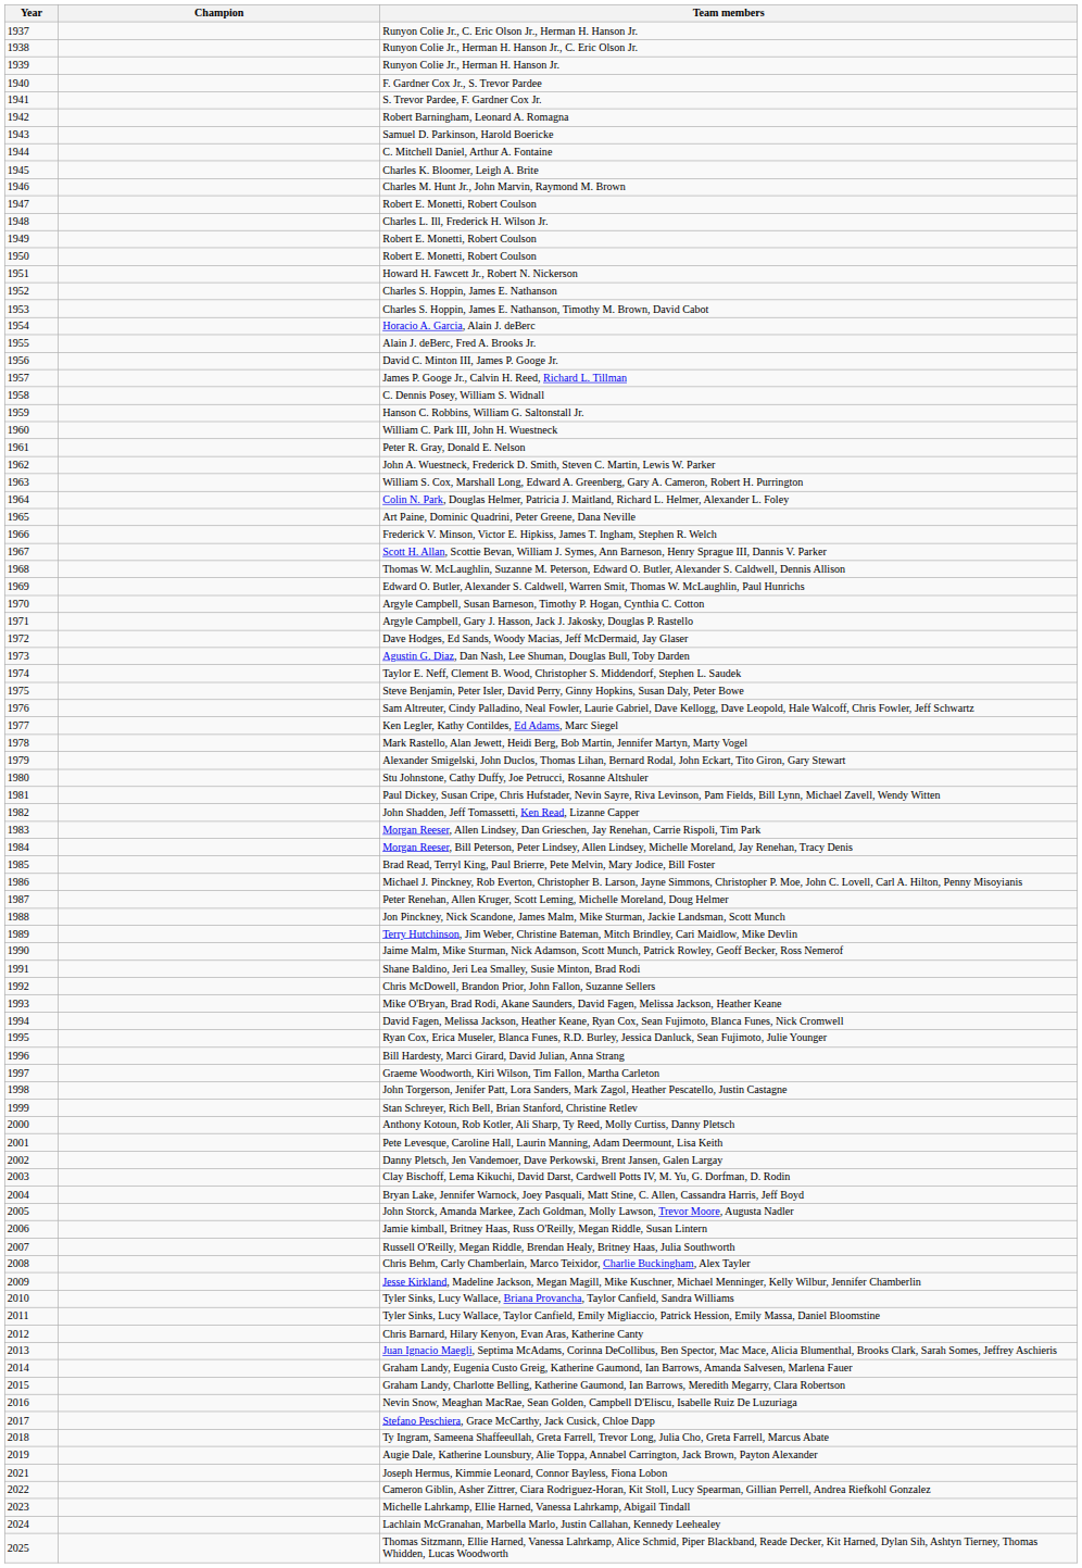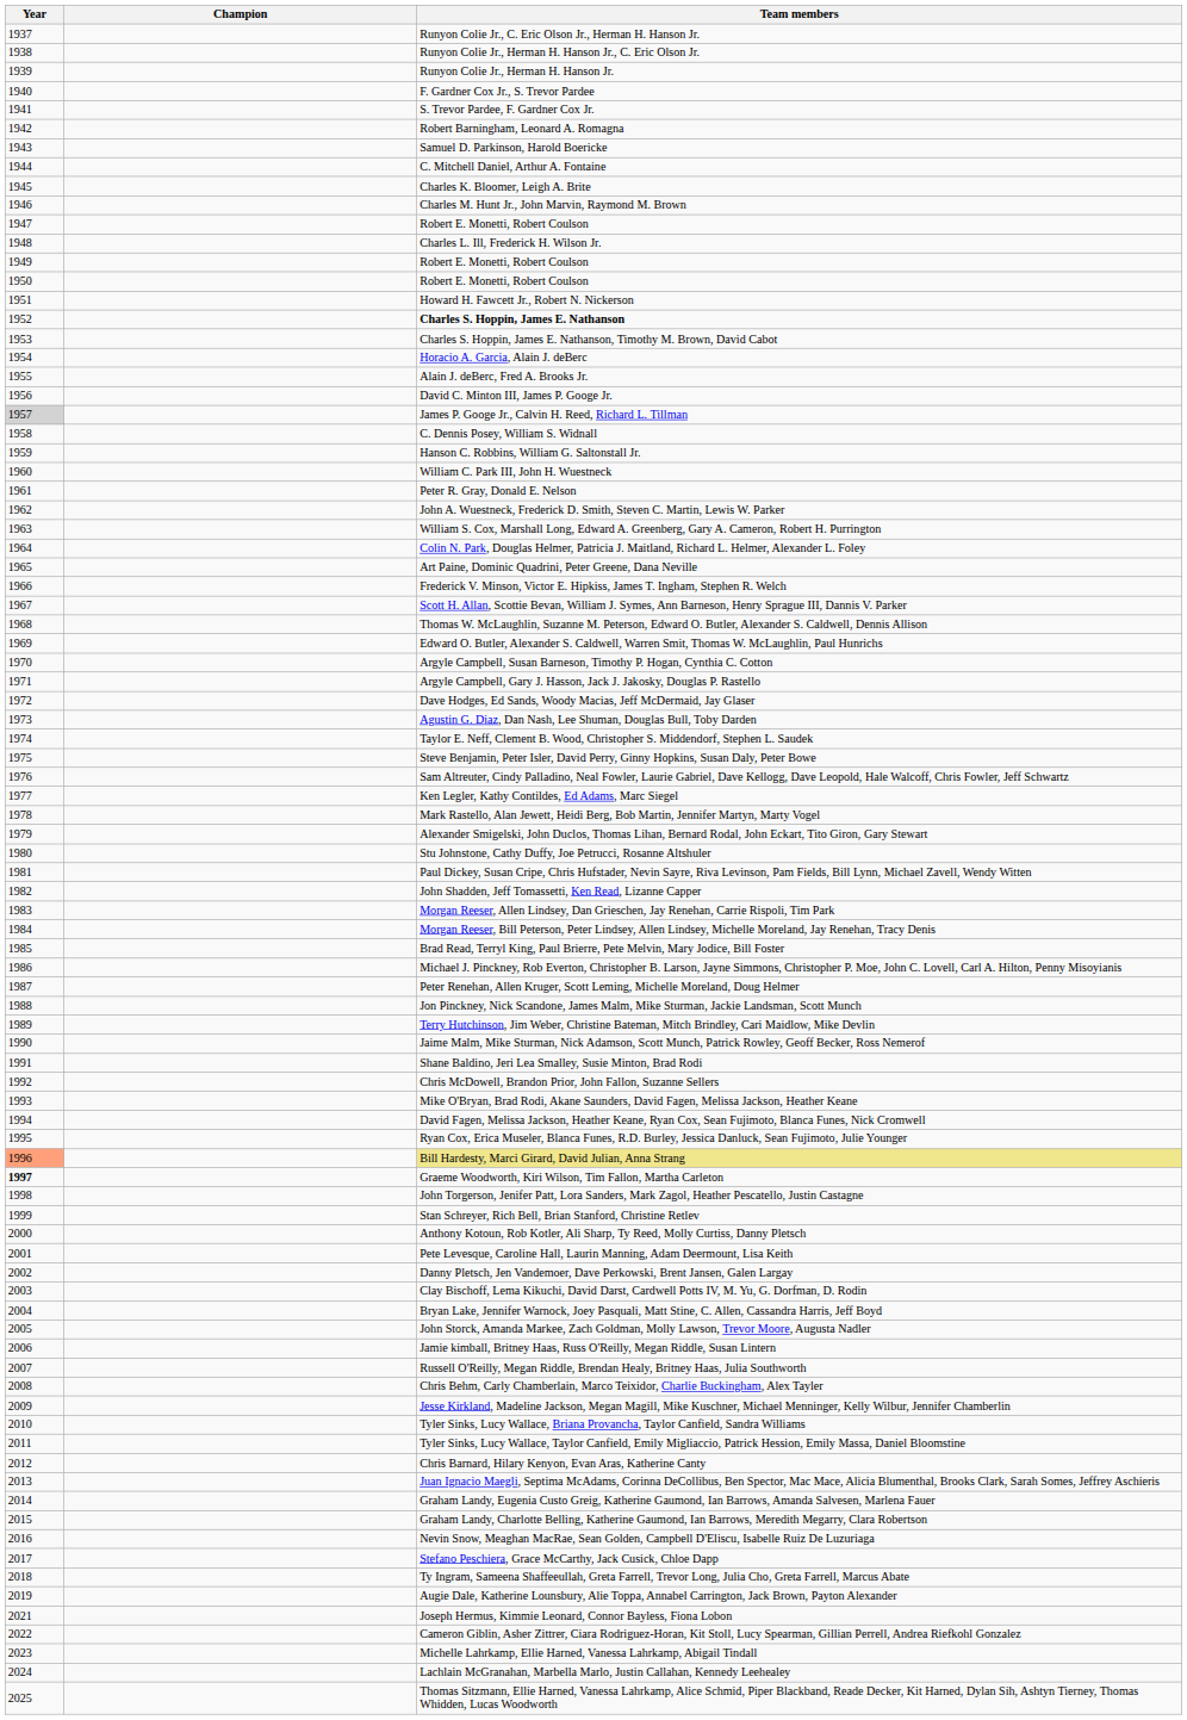Charles S. Hoppin, James E. Nathanson | Team members: normal -> bold
James P. Googe Jr., Calvin H. Reed, Richard L. Tillman | Year: no background -> lightgrey background
Bill Hardesty, Marci Girard, David Julian, Anna Strang | Year: no background -> lightsalmon background
Bill Hardesty, Marci Girard, David Julian, Anna Strang | Team members: no background -> khaki background
Graeme Woodworth, Kiri Wilson, Tim Fallon, Martha Carleton | Year: normal -> bold
